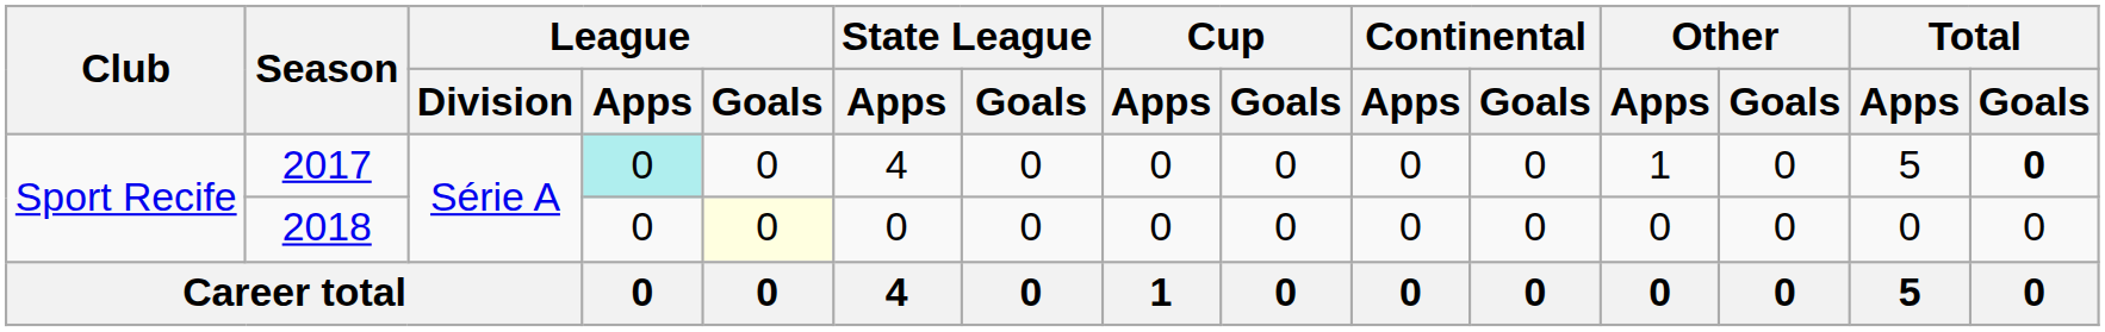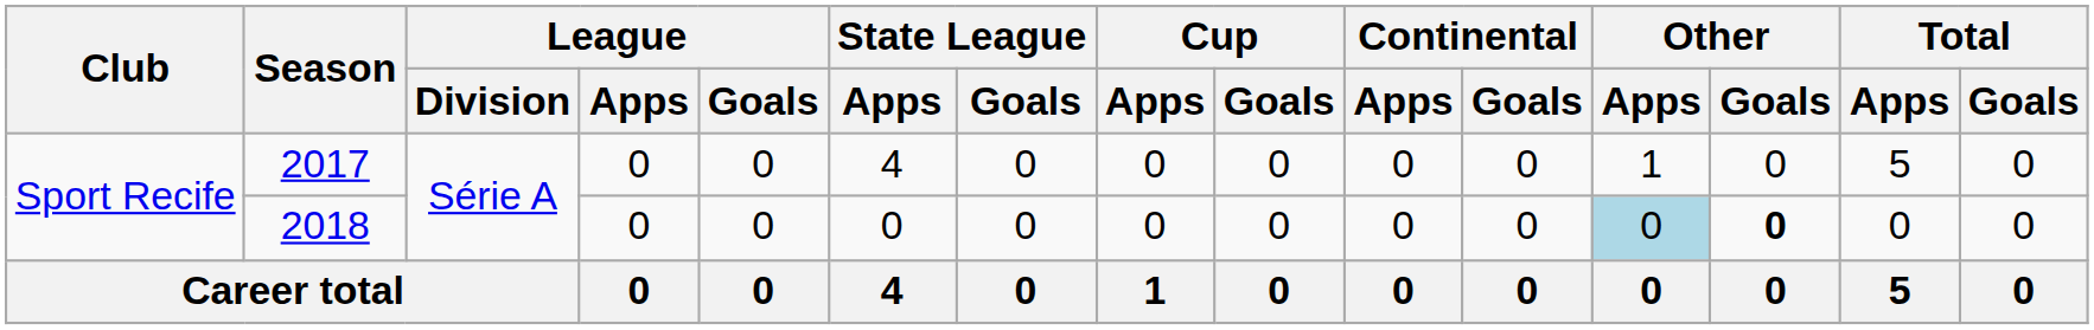2017 | League / Apps: paleturquoise background -> no background
2017 | Total / Goals: bold -> normal
2018 | League / Goals: lightyellow background -> no background
2018 | Other / Apps: no background -> lightblue background
2018 | Other / Goals: normal -> bold
